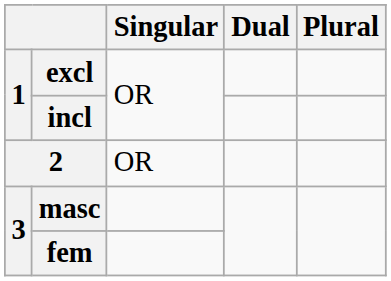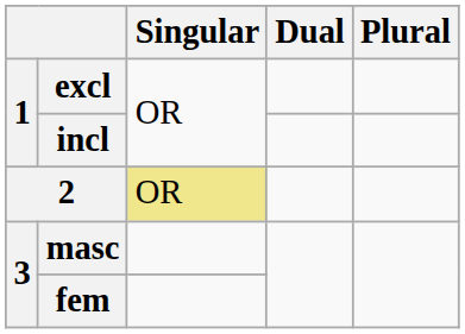2 | Singular: no background -> khaki background
